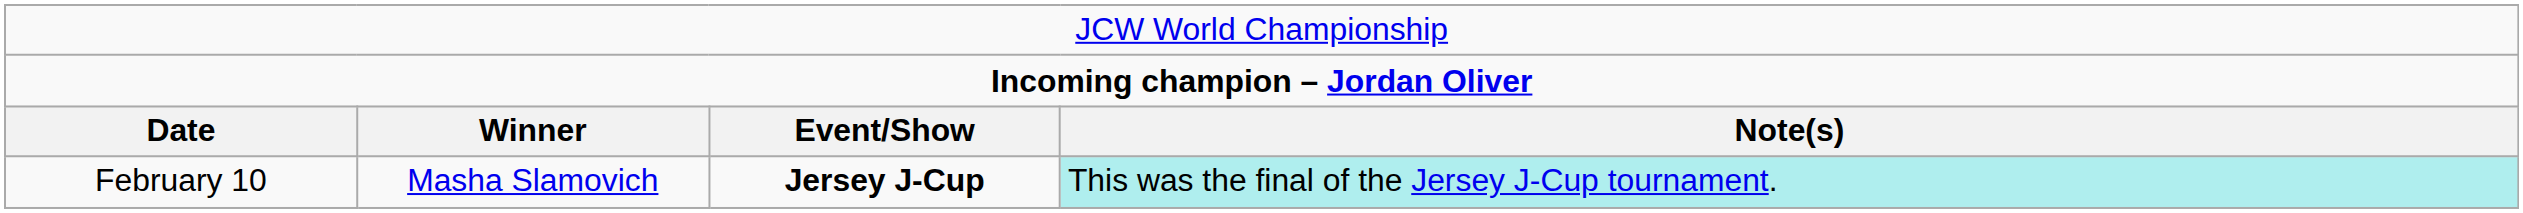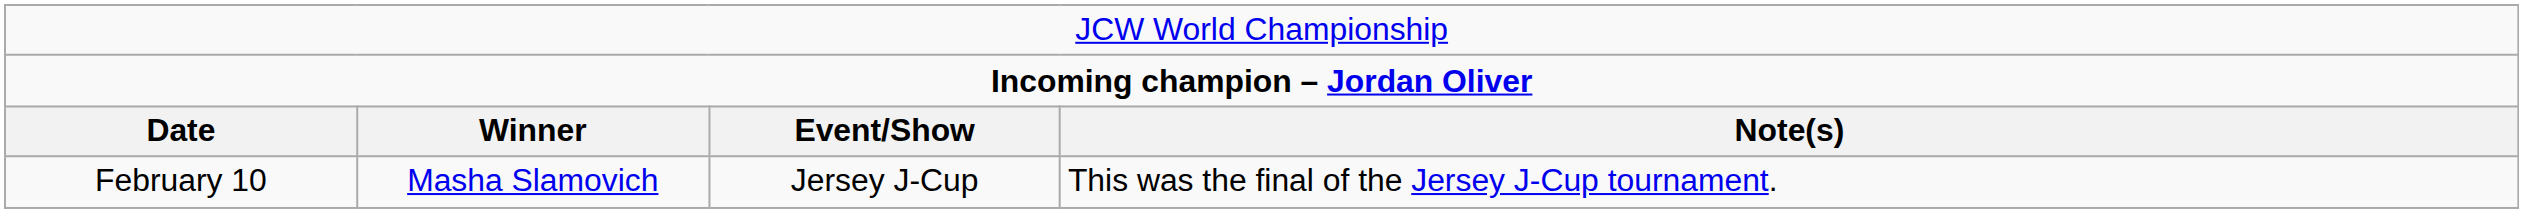February 10 | column 3: bold -> normal
February 10 | column 4: paleturquoise background -> no background
